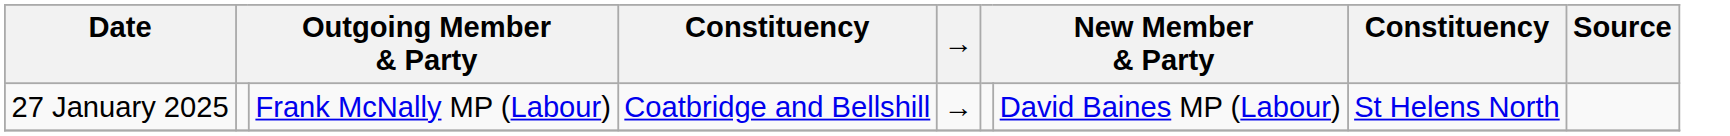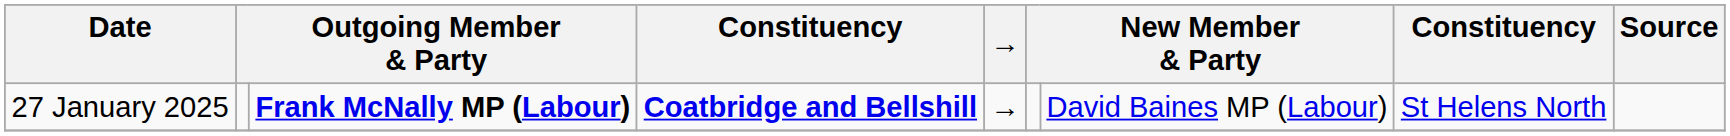27 January 2025 | column 3: normal -> bold
27 January 2025 | column 4: normal -> bold
